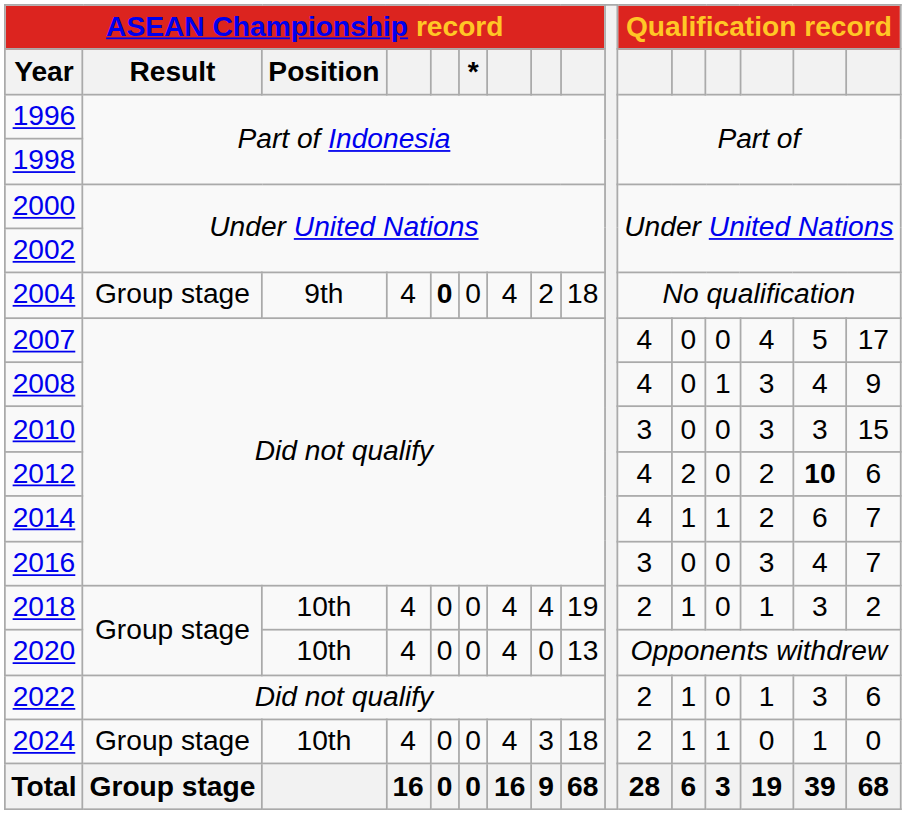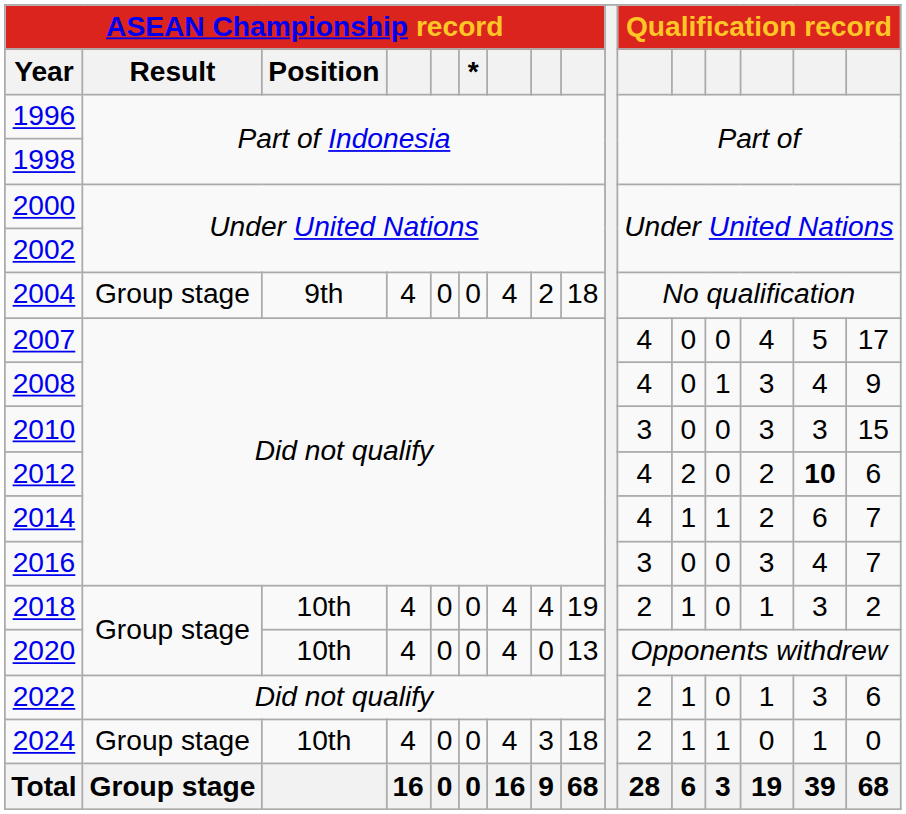2004 | column 5: bold -> normal
